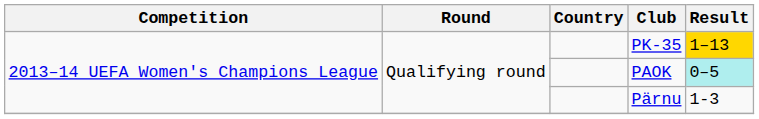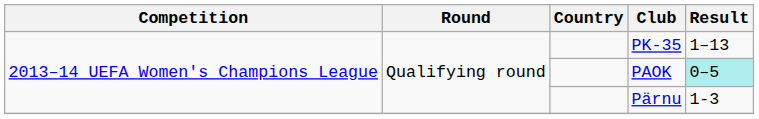PK-35 | Result: gold background -> no background
